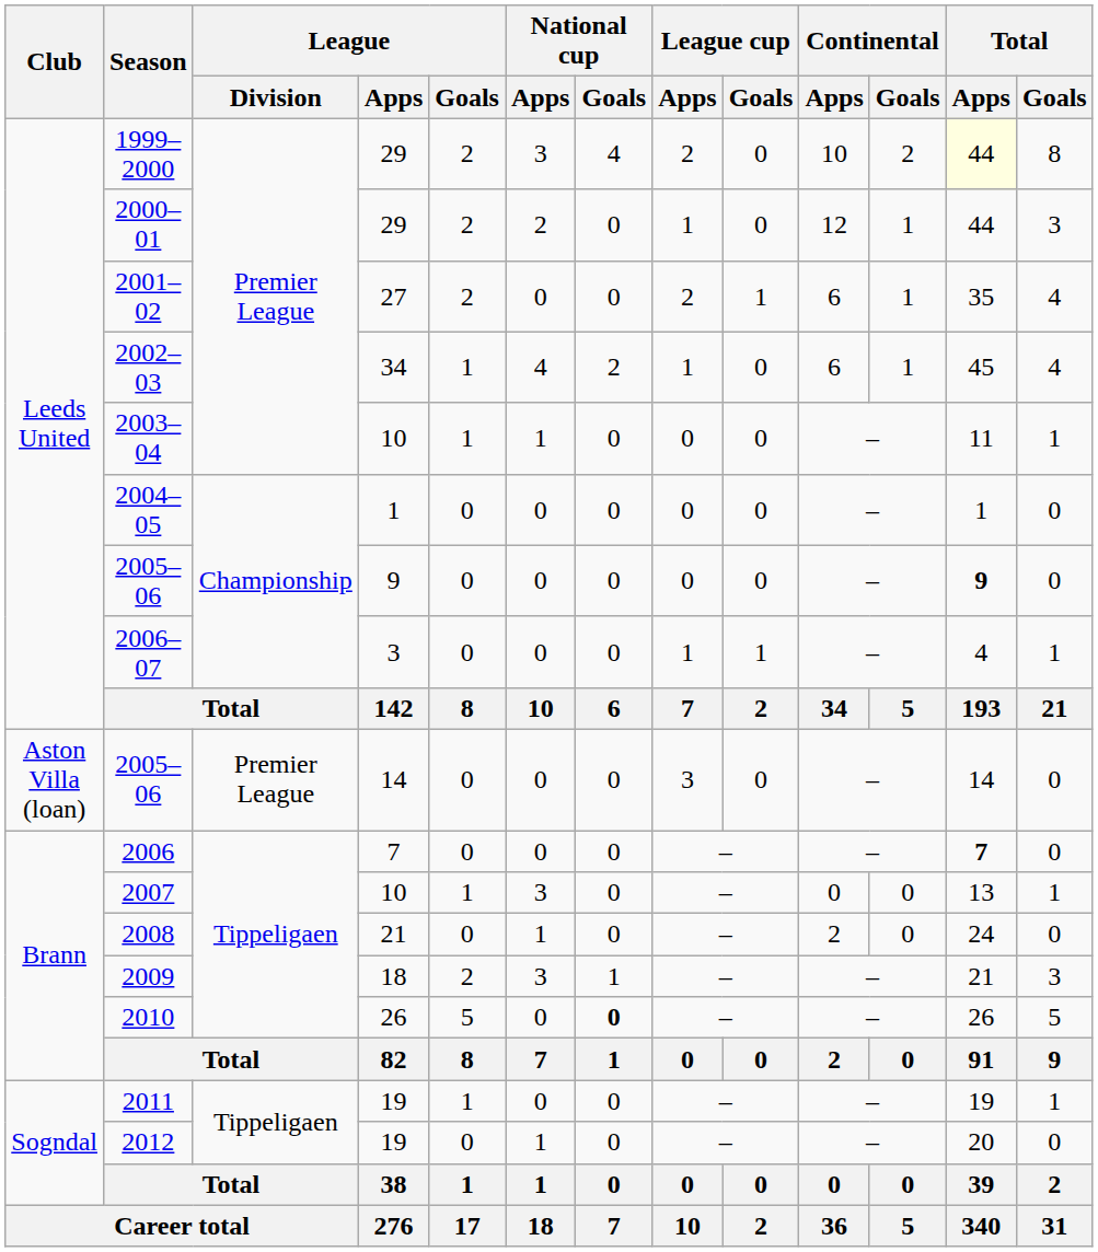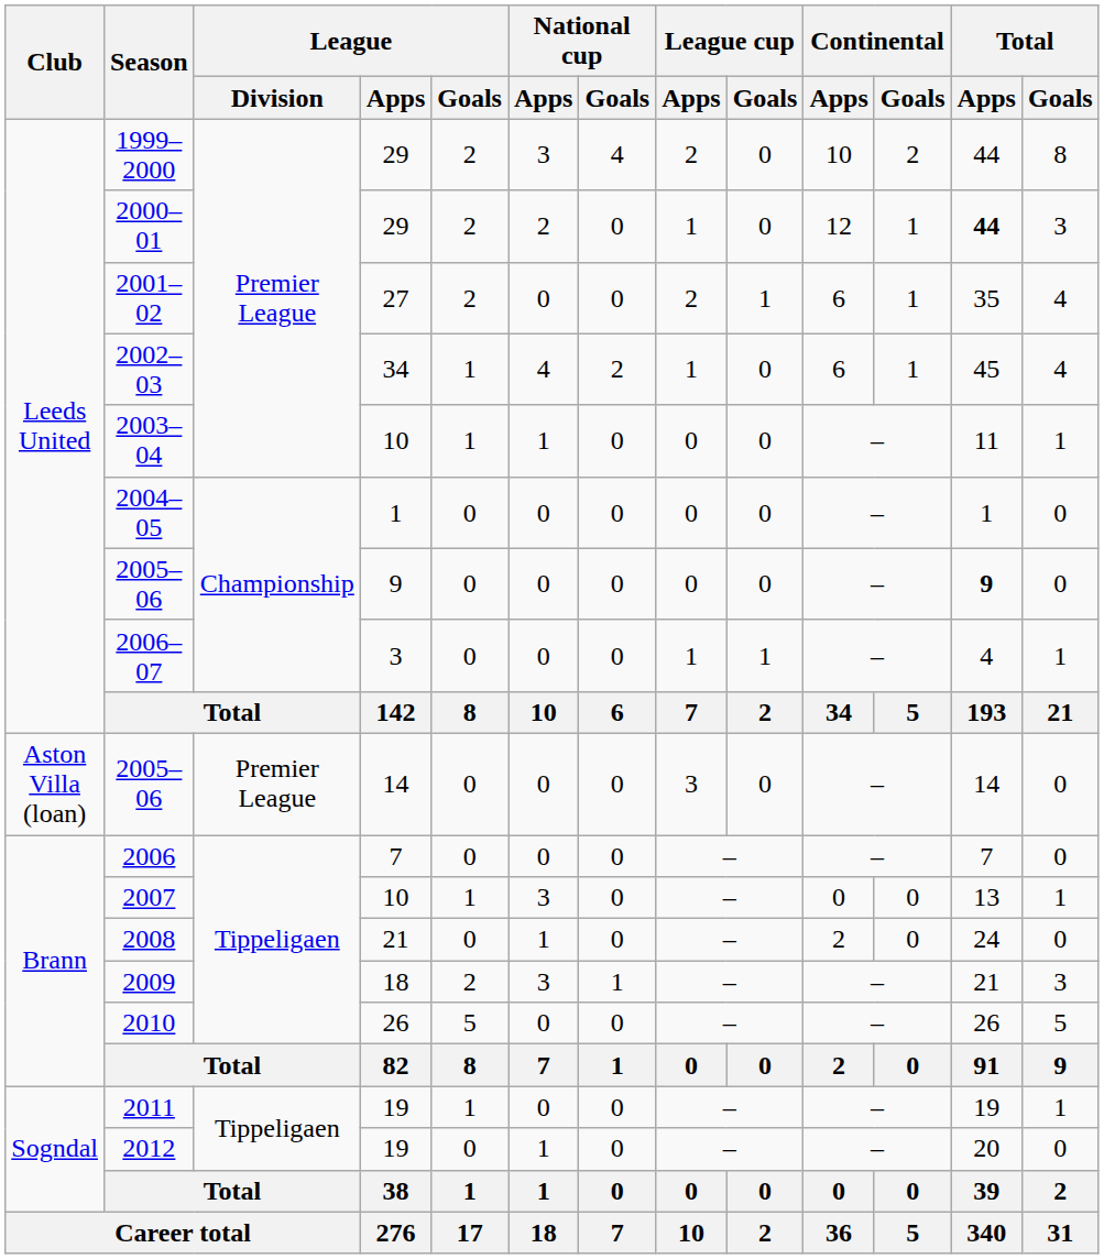1999–2000 | Total / Apps: lightyellow background -> no background
2000–01 | Total / Apps: normal -> bold
2006 | Total / Apps: bold -> normal
2010 | National cup / Goals: bold -> normal
